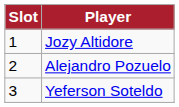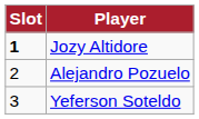Jozy Altidore | Slot: normal -> bold
